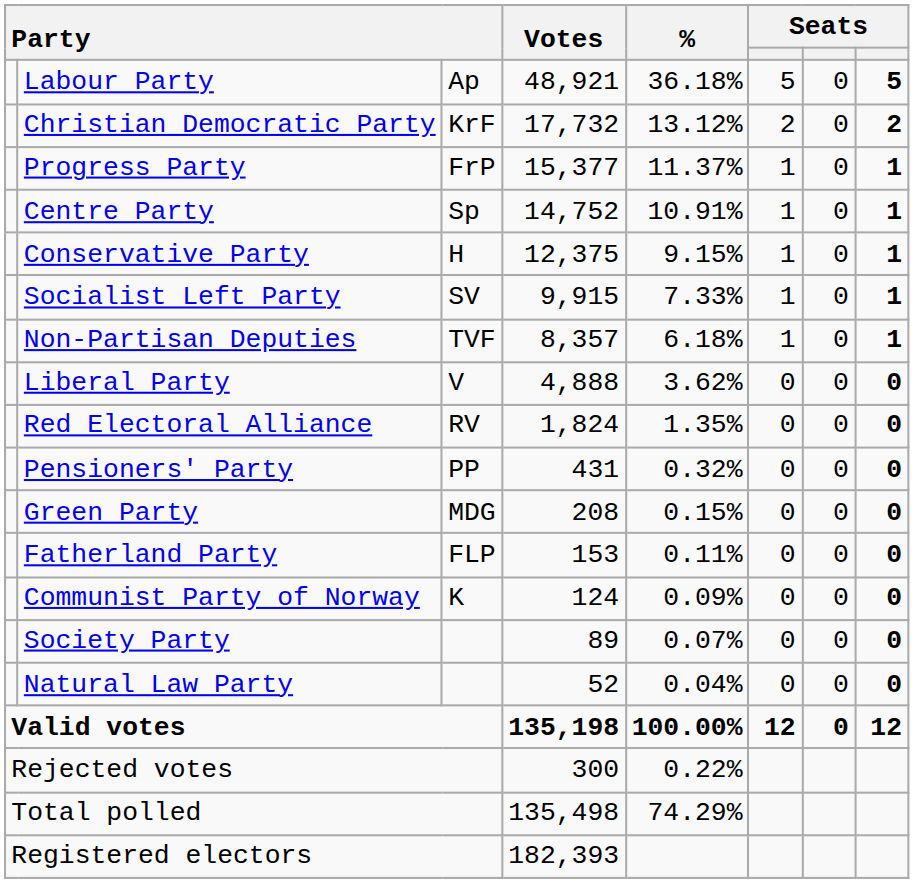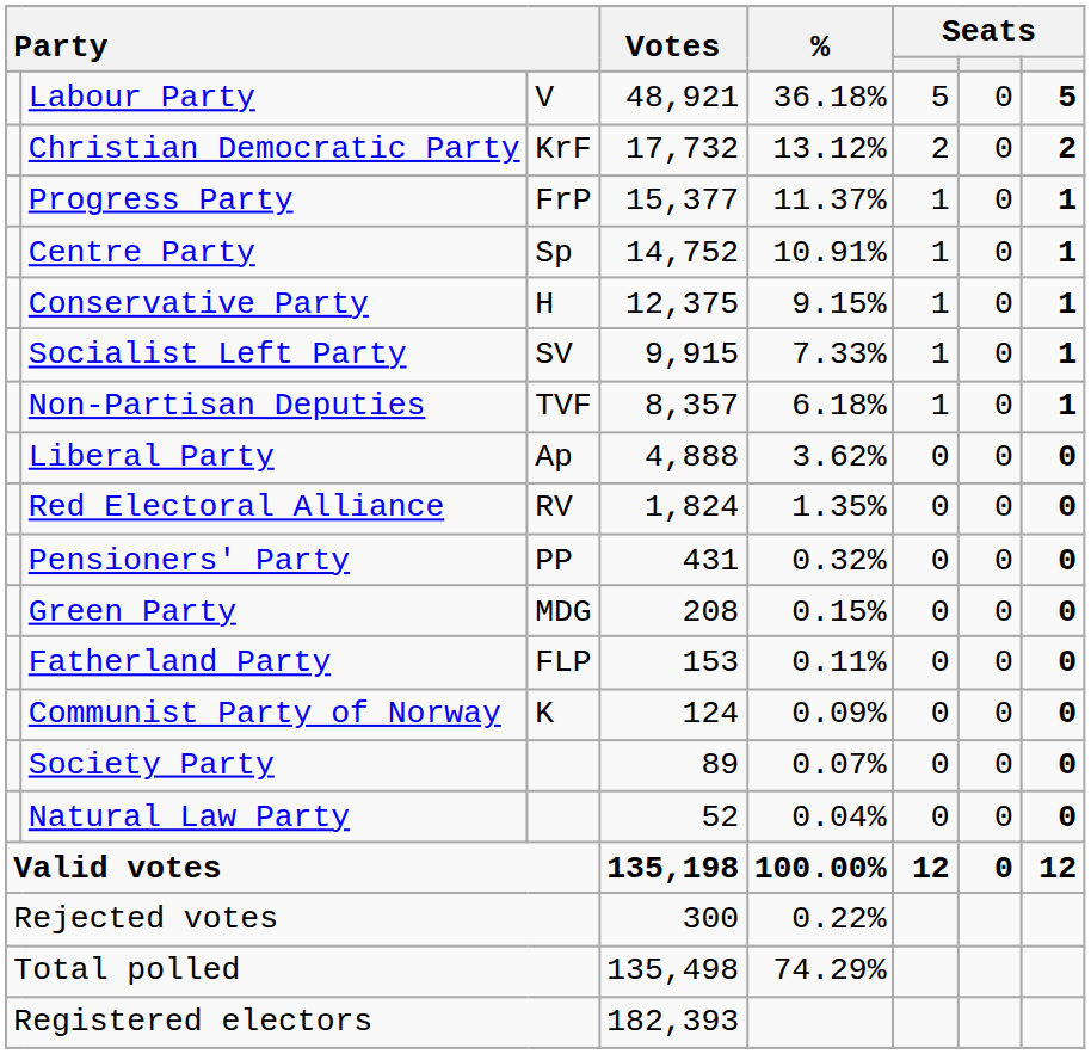Labour Party | column 3: Ap -> V
Liberal Party | column 3: V -> Ap
